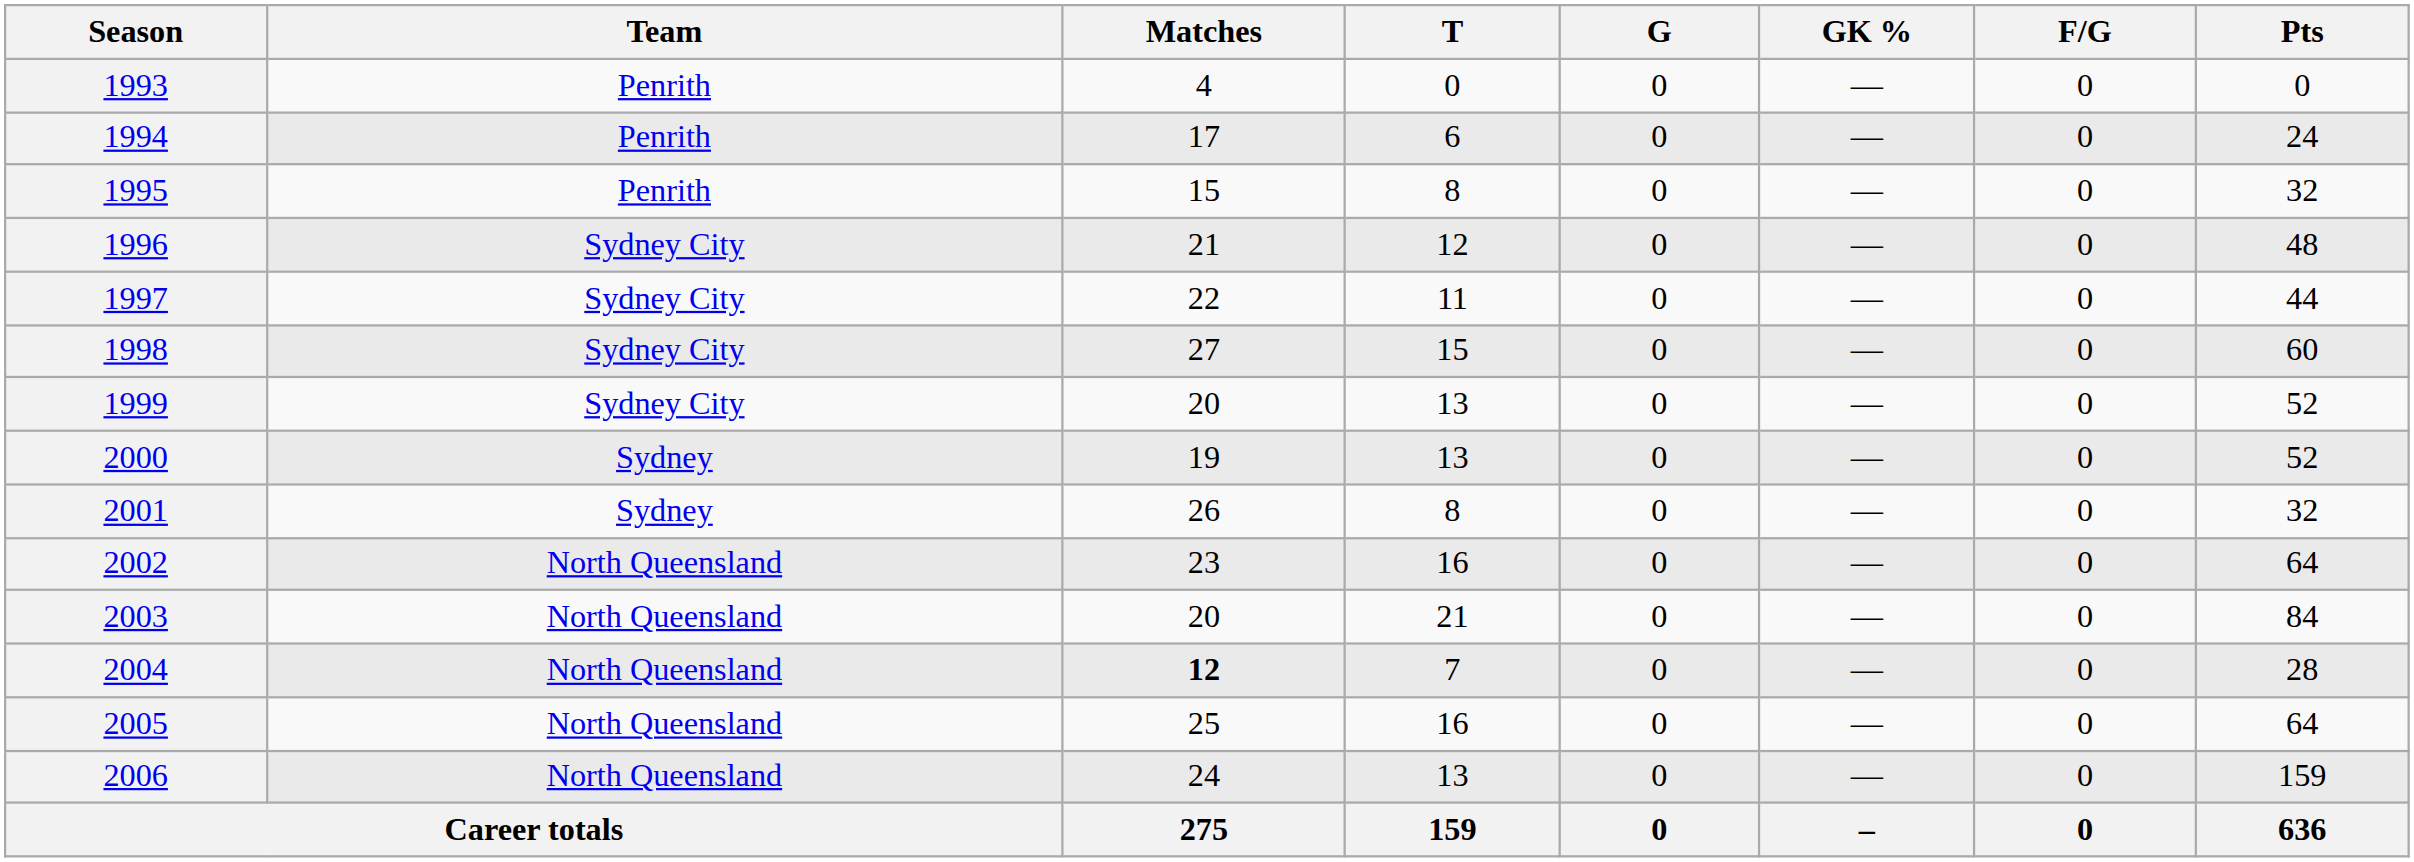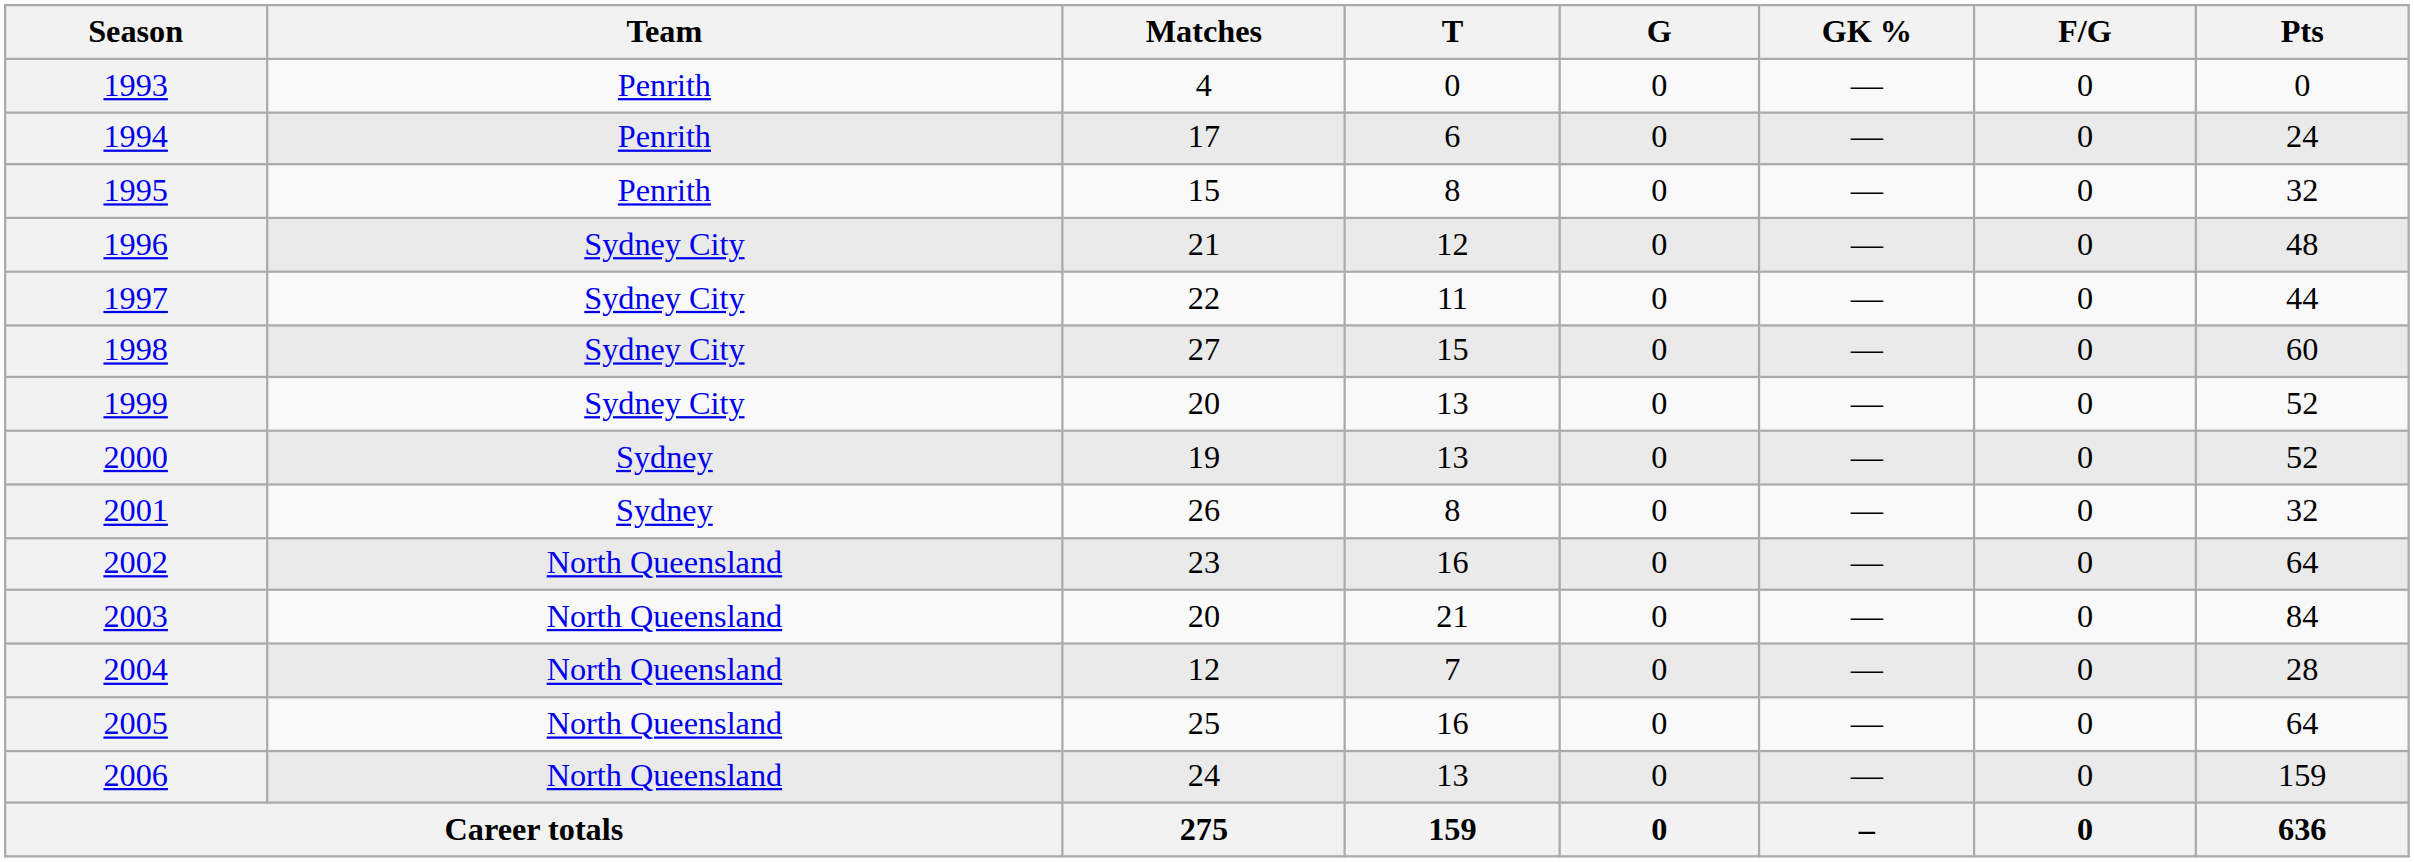2004 | Matches: bold -> normal
